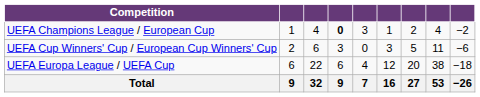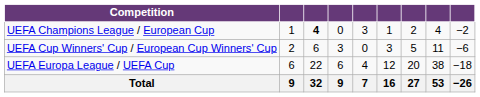UEFA Champions League / European Cup | column 3: normal -> bold
UEFA Champions League / European Cup | column 4: bold -> normal
